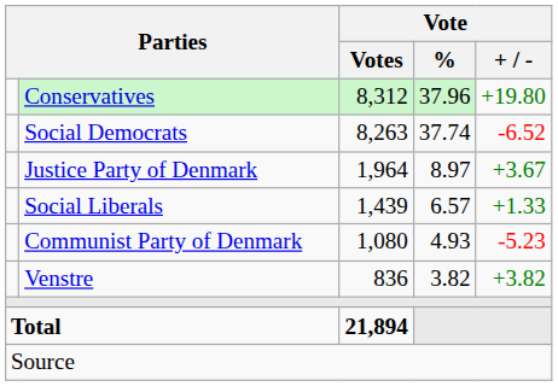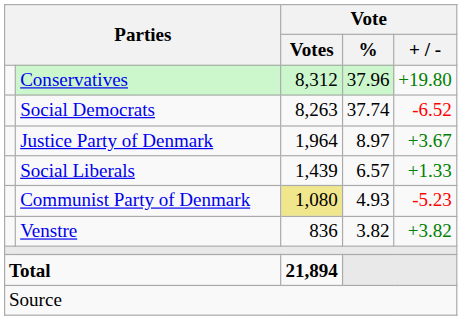Communist Party of Denmark | Vote / Votes: no background -> khaki background
